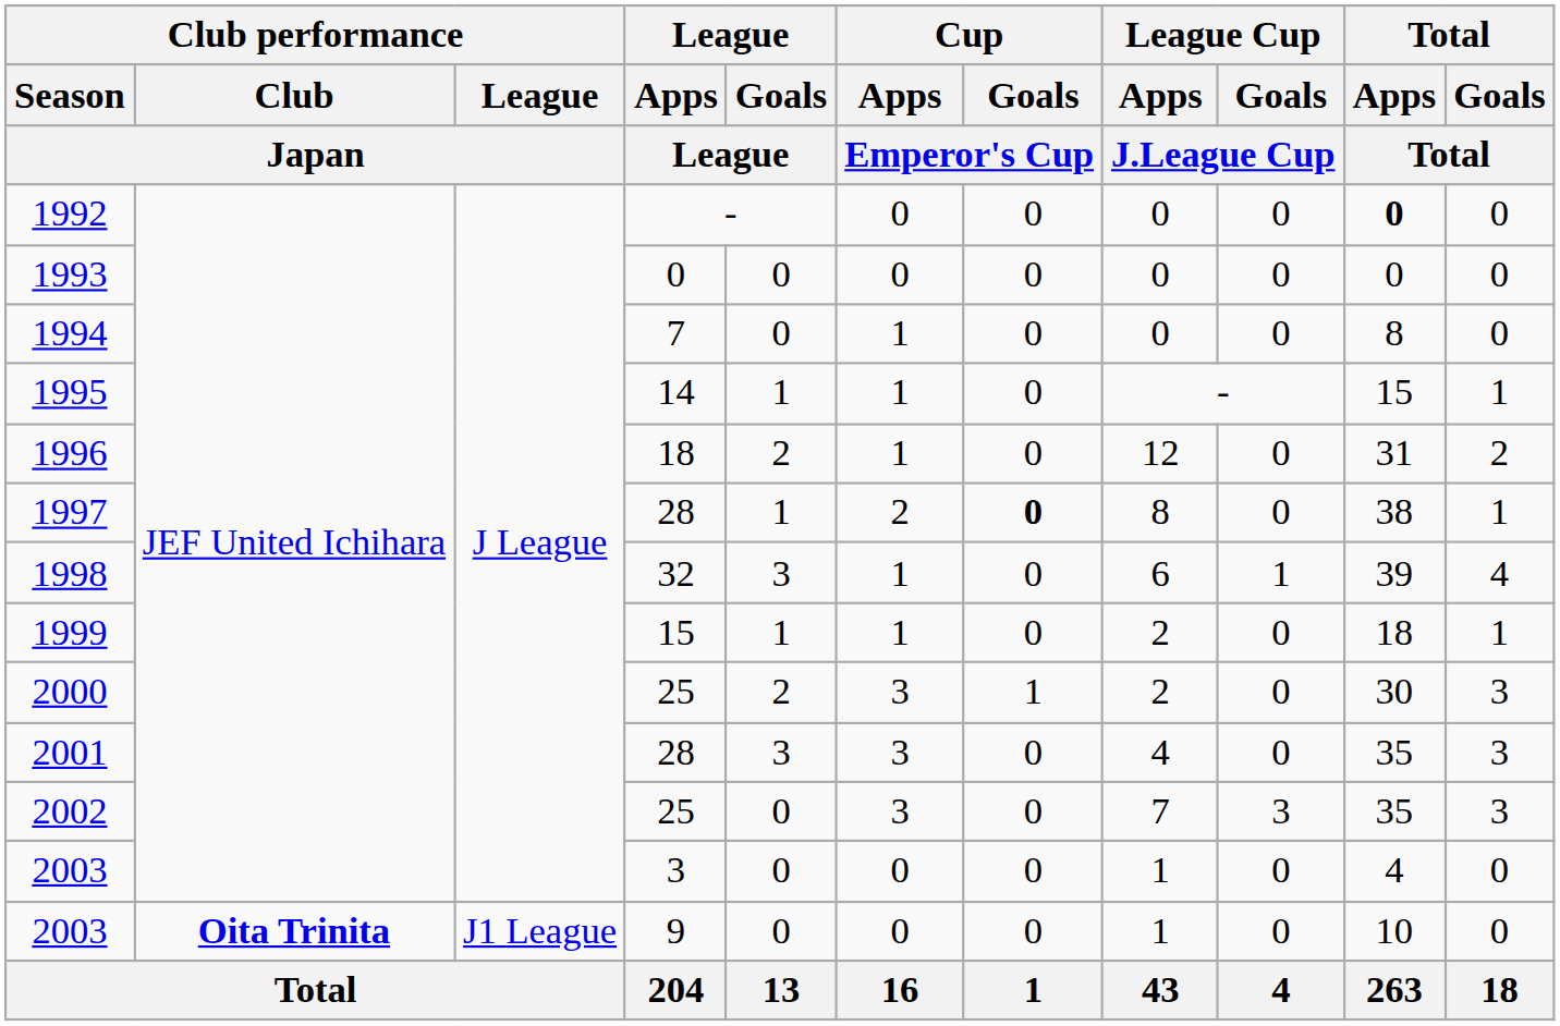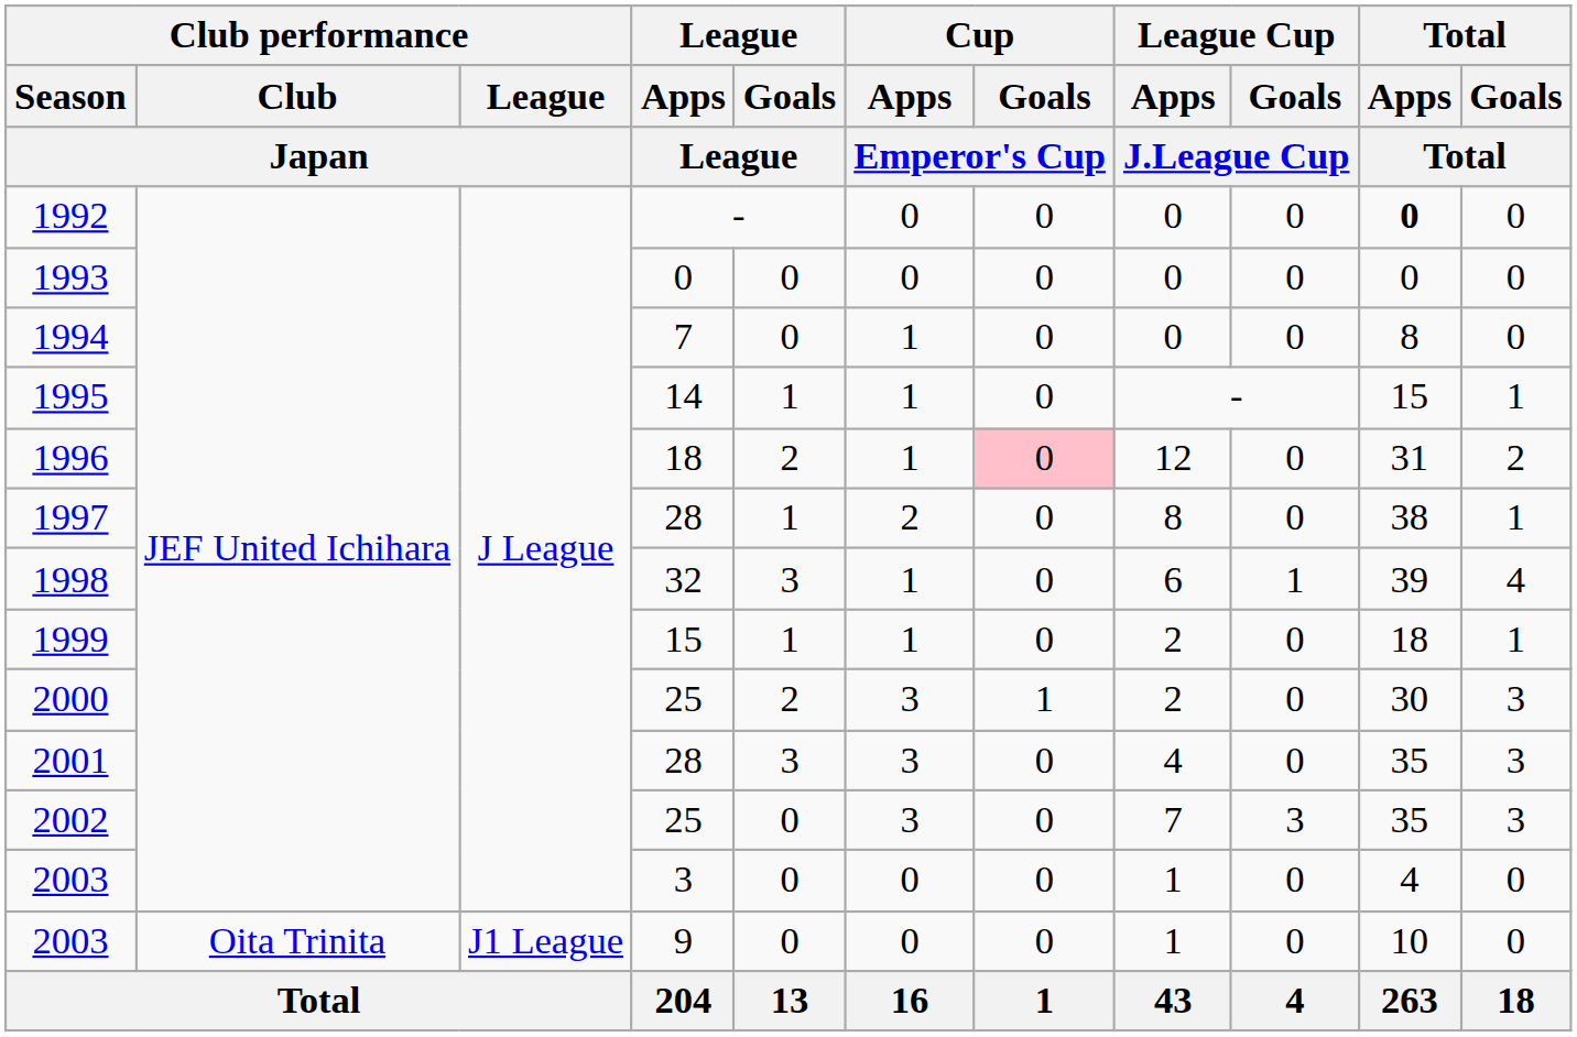1996 | Cup / Goals / Emperor's Cup: no background -> pink background
1997 | Cup / Goals / Emperor's Cup: bold -> normal
2003 / 9 | Club performance / Club / Japan: bold -> normal
